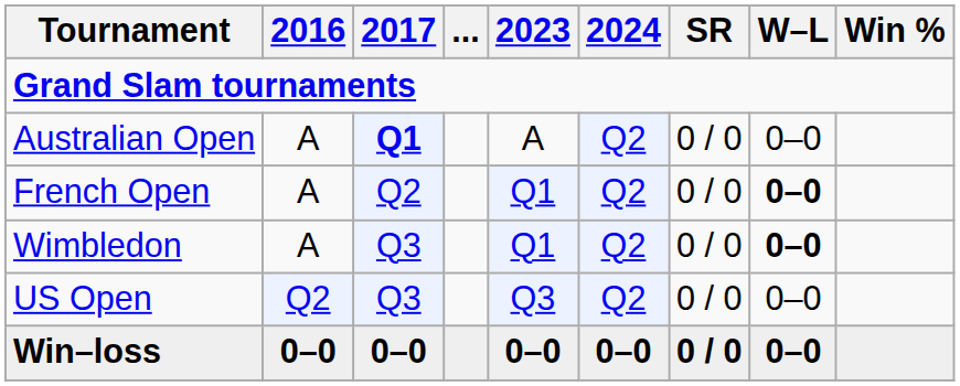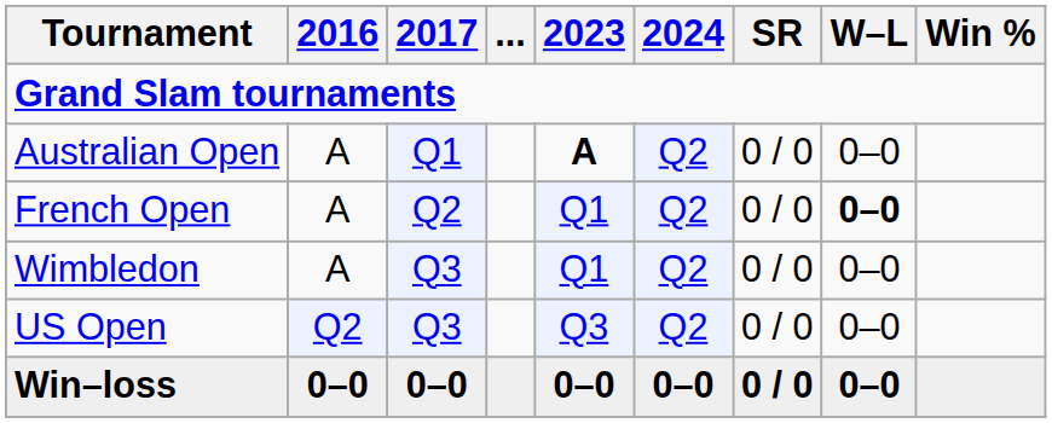Australian Open | 2017: bold -> normal
Australian Open | 2023: normal -> bold
Wimbledon | W–L: bold -> normal
